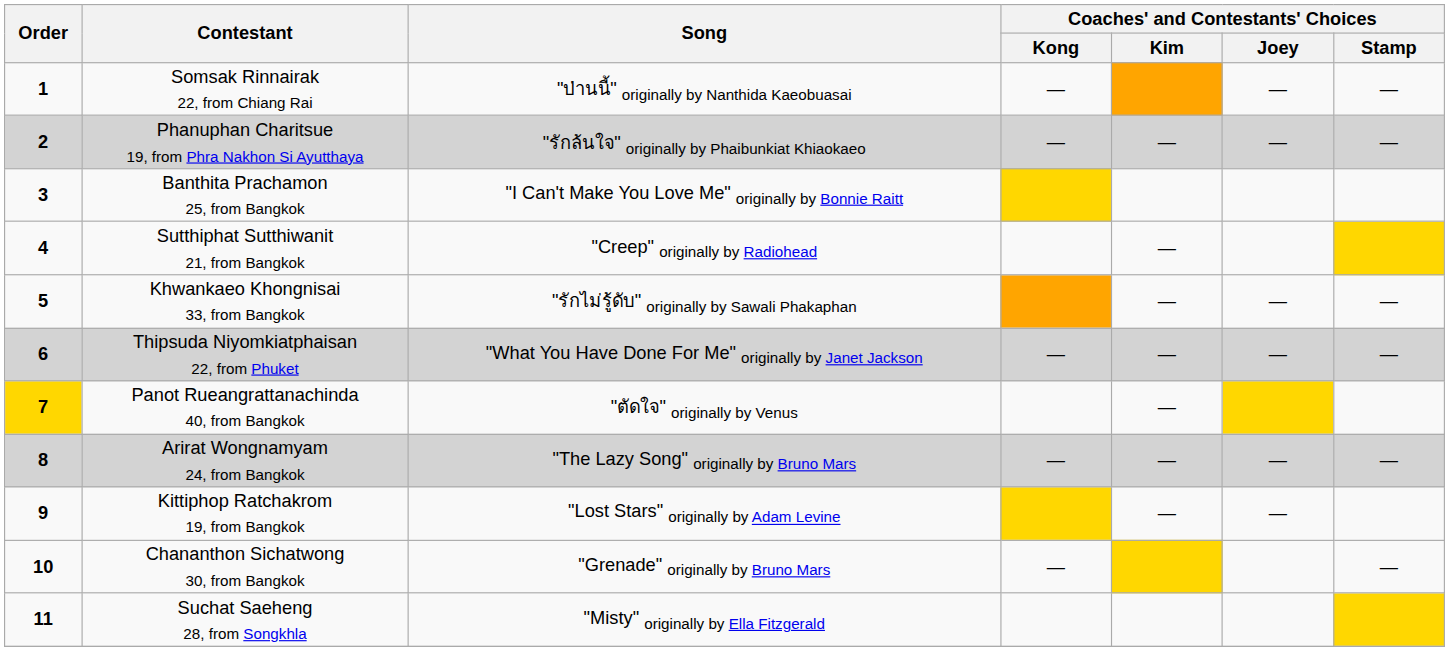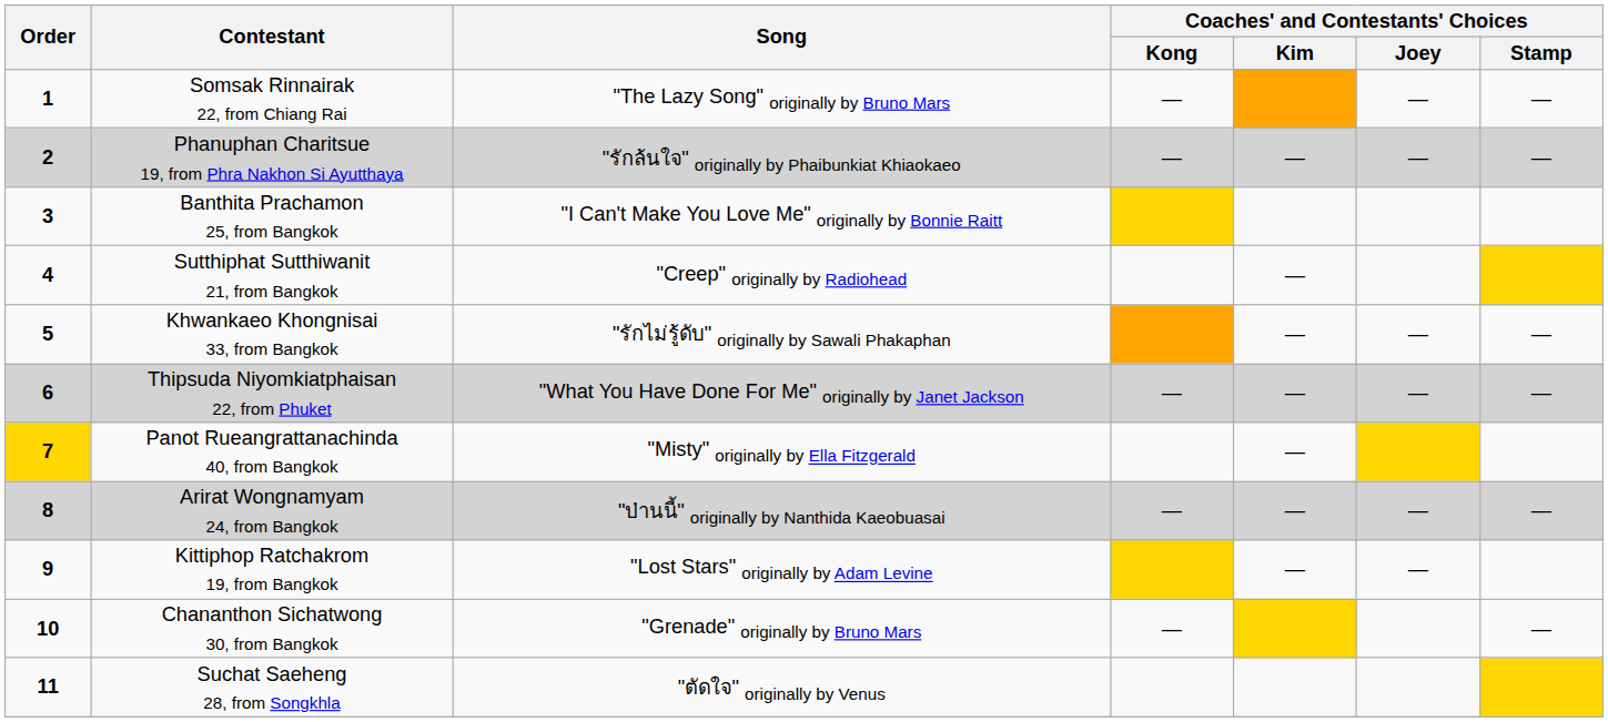Somsak Rinnairak 22, from Chiang Rai | Song: "ป่านนี้" originally by Nanthida Kaeobuasai -> "The Lazy Song" originally by Bruno Mars
Panot Rueangrattanachinda 40, from Bangkok | Song: "ตัดใจ" originally by Venus -> "Misty" originally by Ella Fitzgerald
Arirat Wongnamyam 24, from Bangkok | Song: "The Lazy Song" originally by Bruno Mars -> "ป่านนี้" originally by Nanthida Kaeobuasai
Suchat Saeheng 28, from Songkhla | Song: "Misty" originally by Ella Fitzgerald -> "ตัดใจ" originally by Venus
